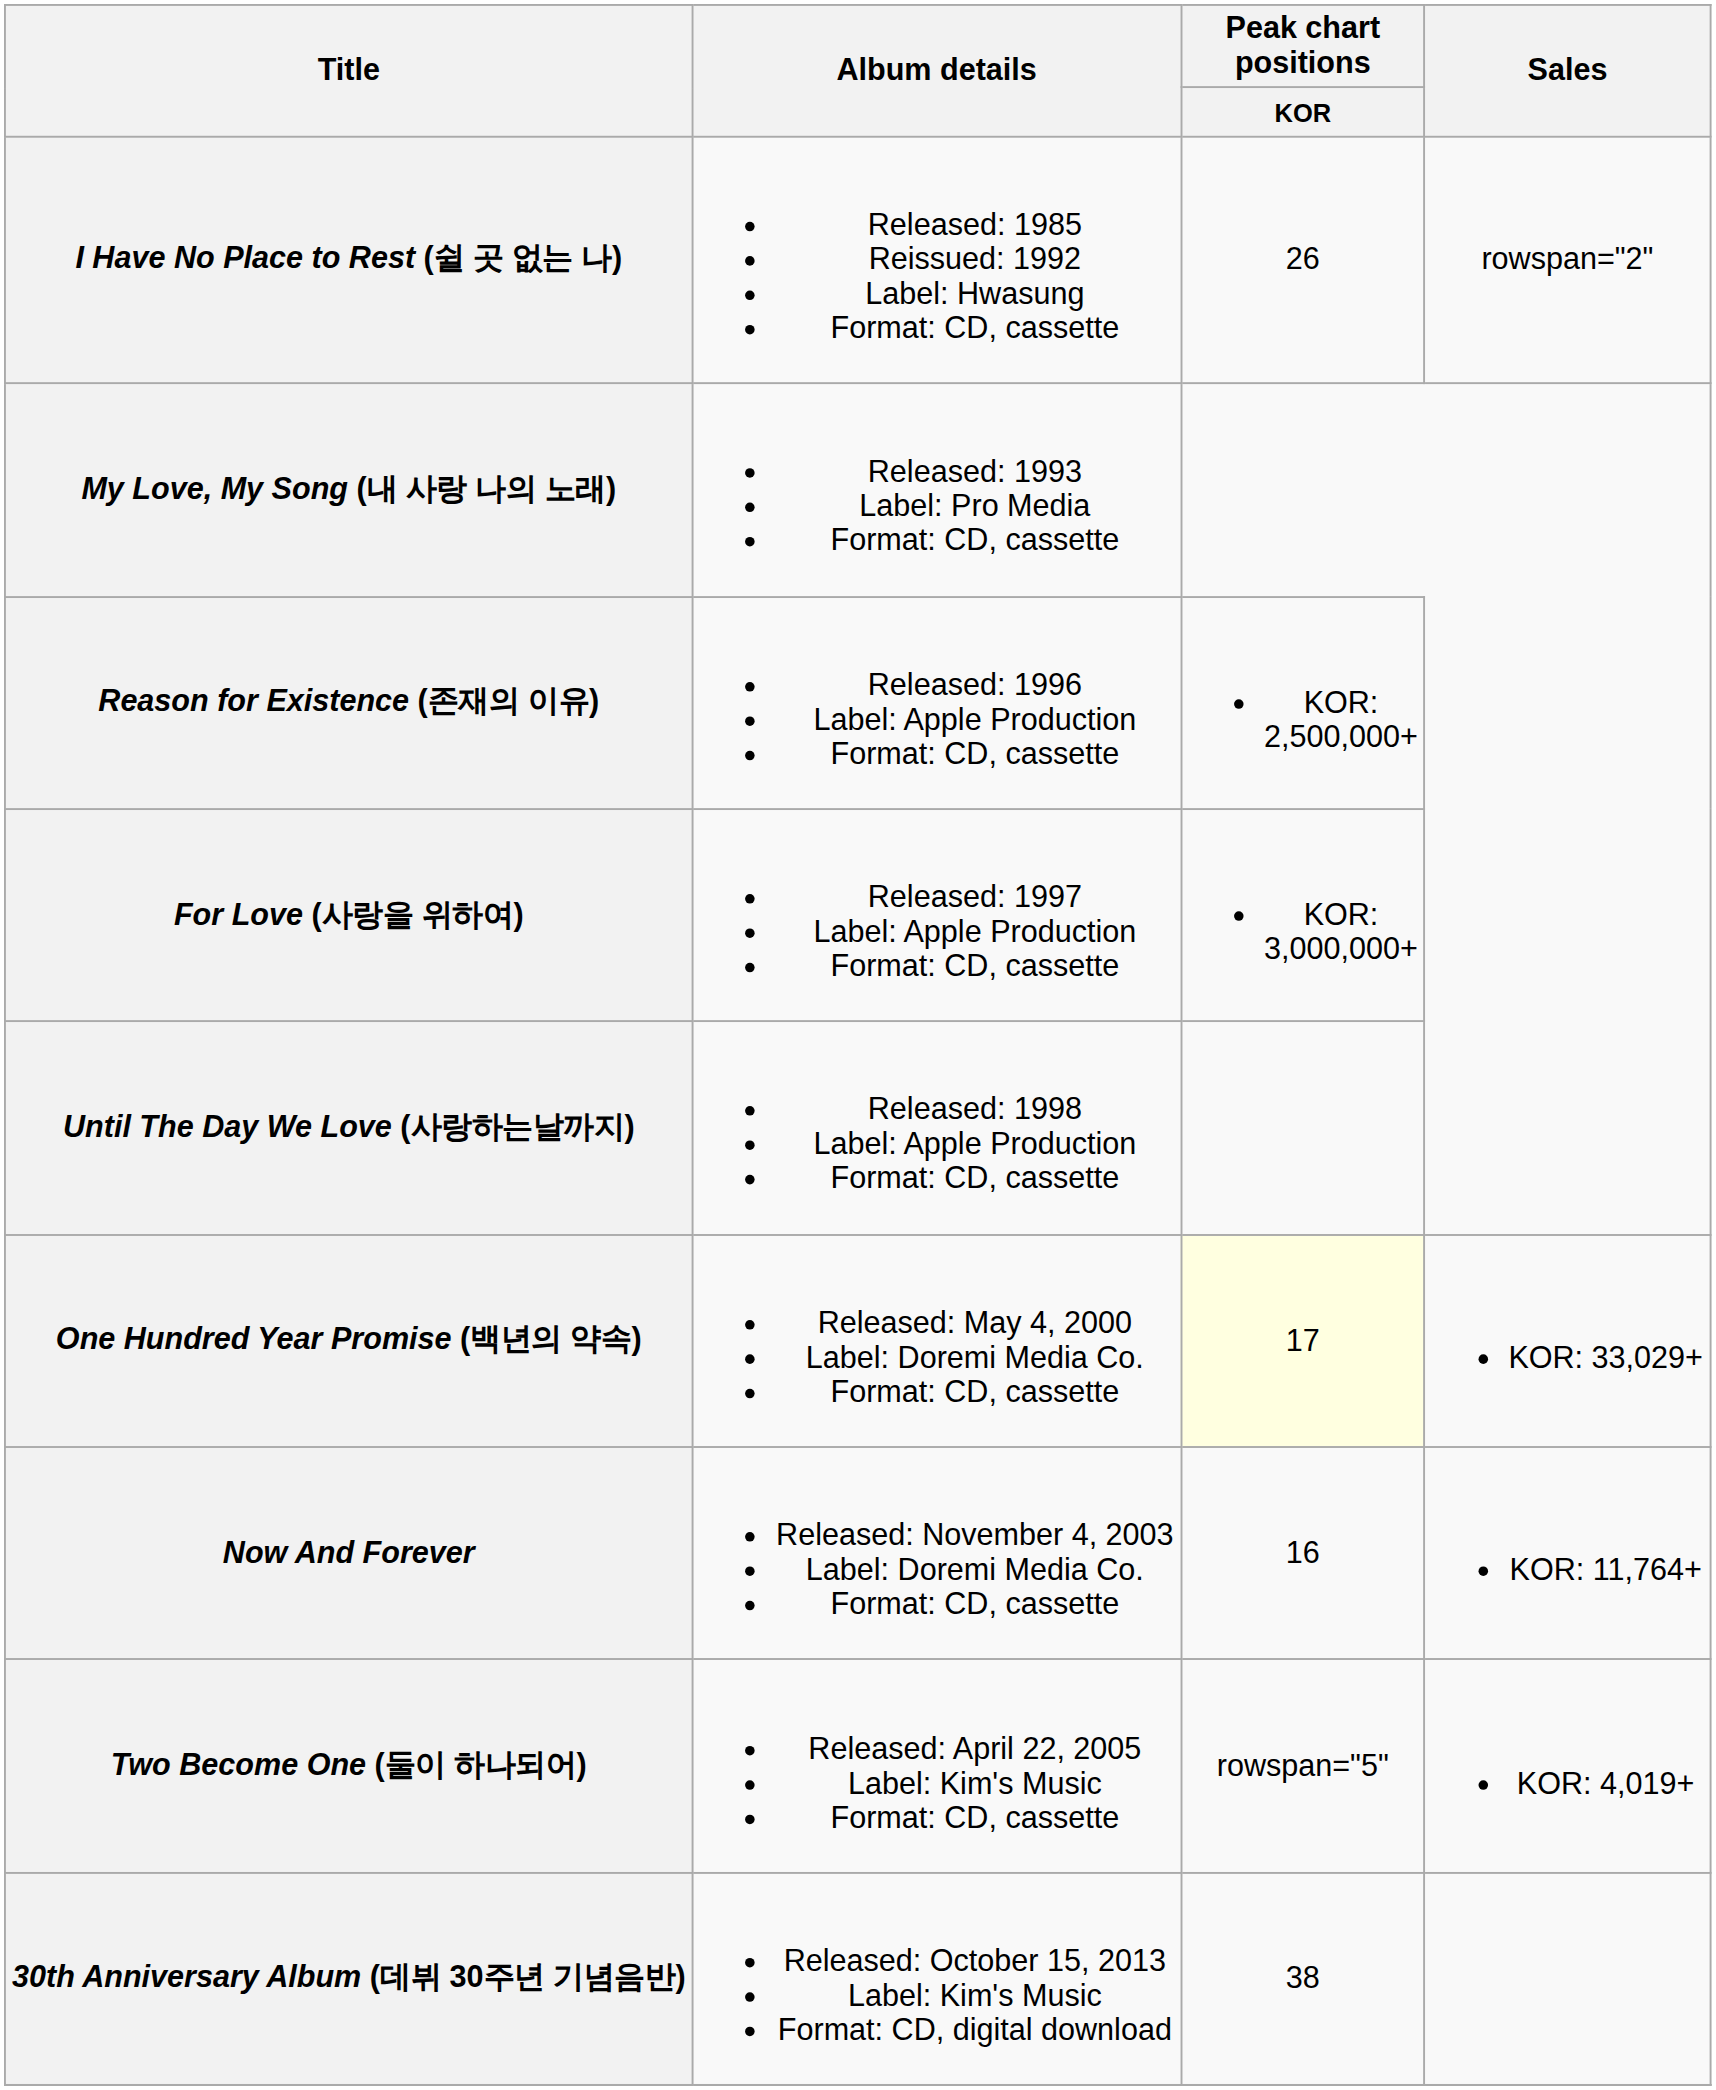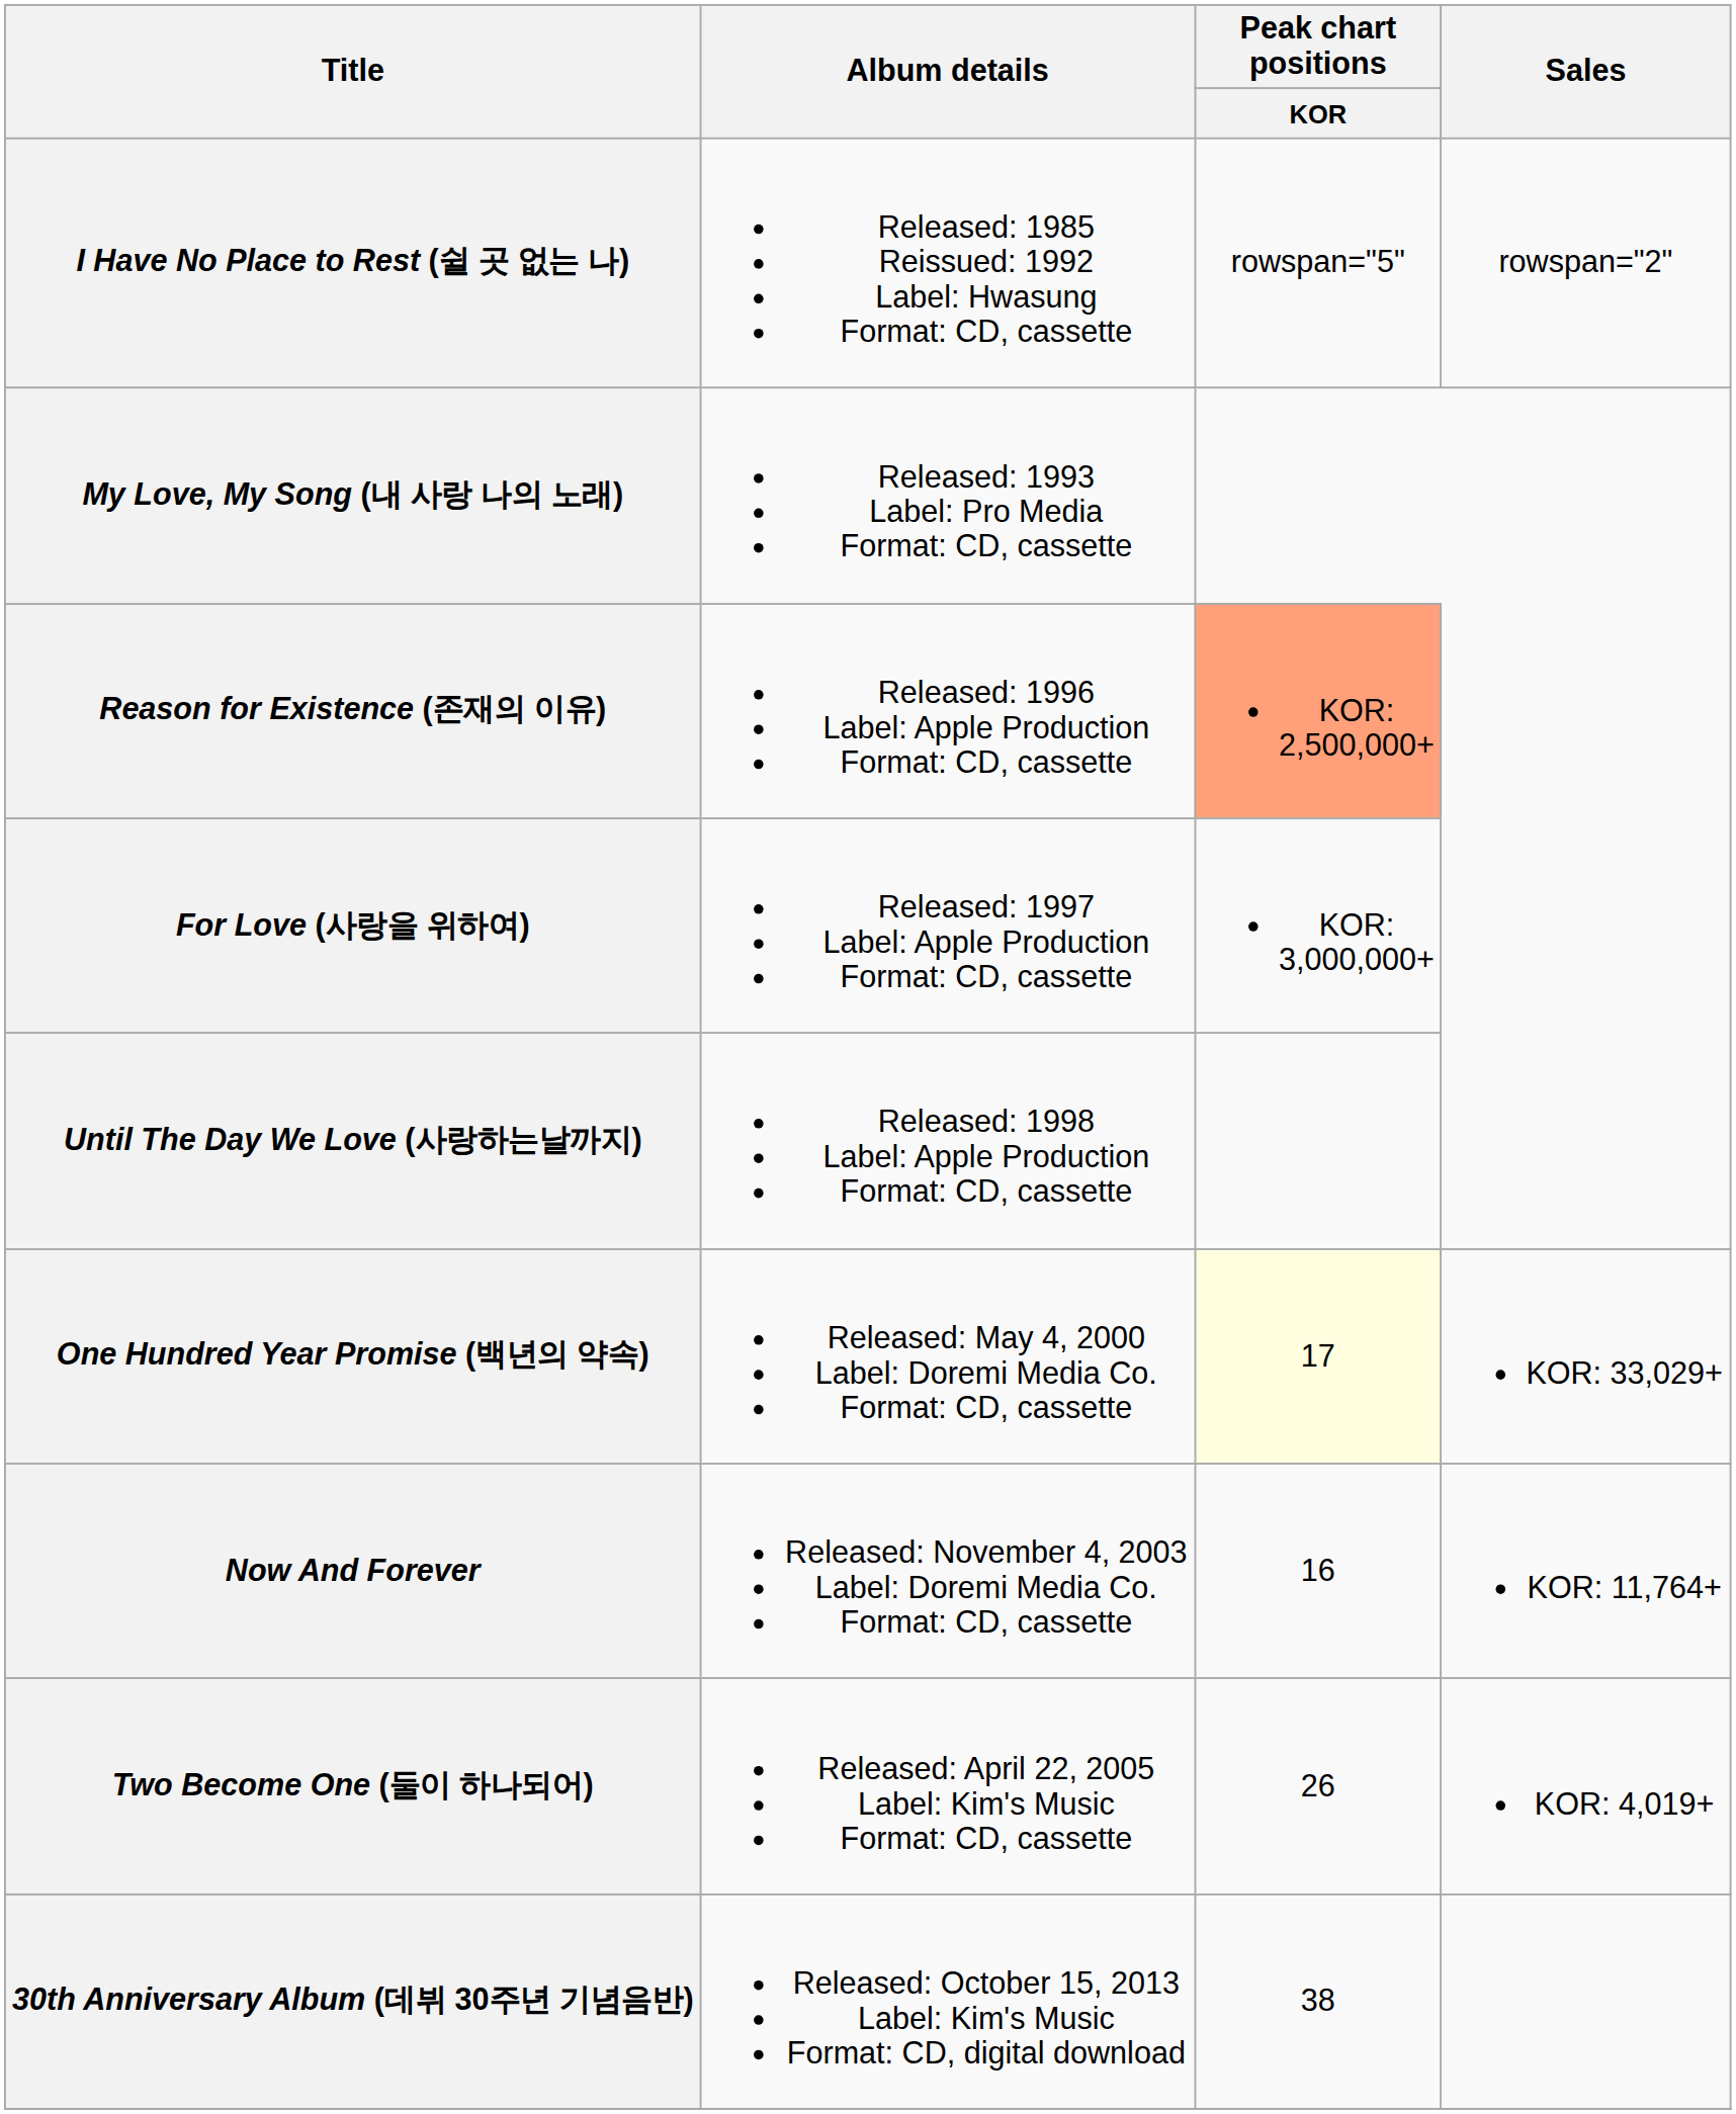I Have No Place to Rest (쉴 곳 없는 나) | Peak chart positions / KOR: 26 -> rowspan="5"
Reason for Existence (존재의 이유) | Peak chart positions / KOR: no background -> lightsalmon background
Two Become One (둘이 하나되어) | Peak chart positions / KOR: rowspan="5" -> 26
